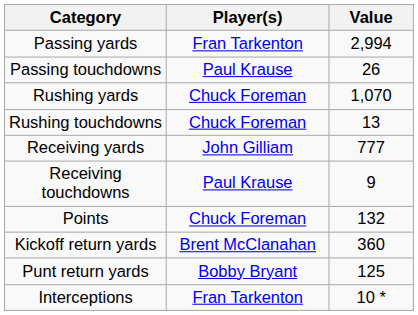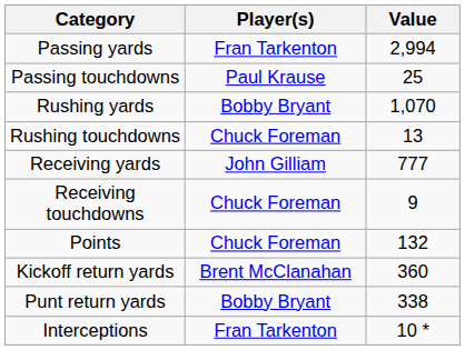Passing touchdowns | Value: 26 -> 25
Rushing yards | Player(s): Chuck Foreman -> Bobby Bryant
Receiving touchdowns | Player(s): Paul Krause -> Chuck Foreman
Punt return yards | Value: 125 -> 338
